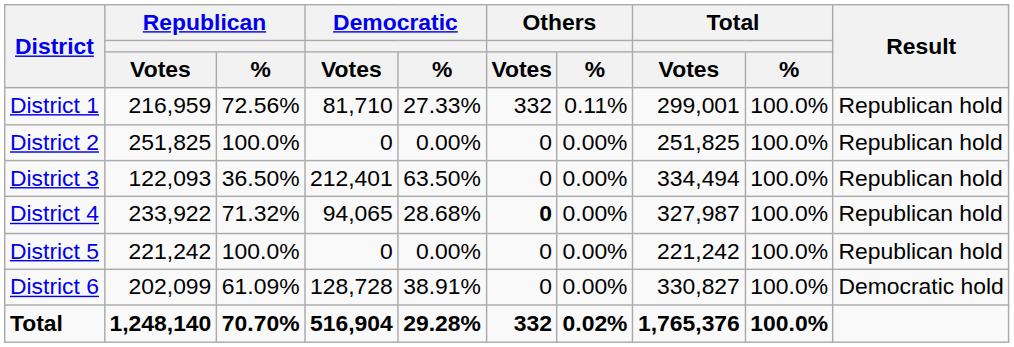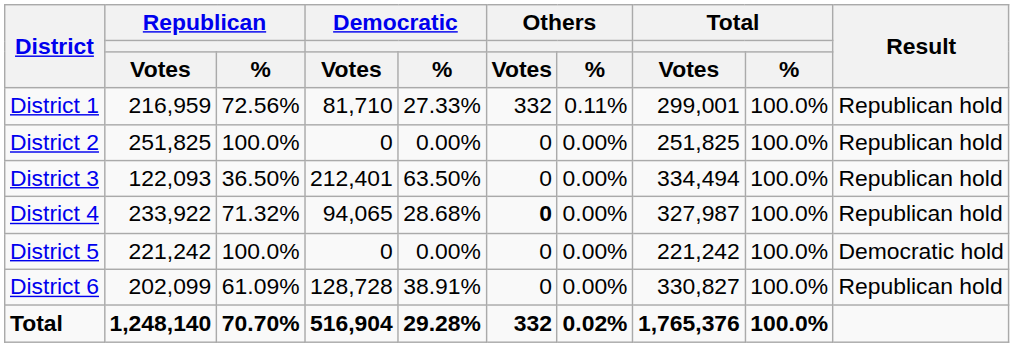District 5 | Result: Republican hold -> Democratic hold
District 6 | Result: Democratic hold -> Republican hold
